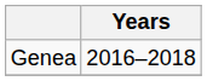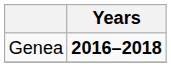Genea | Years: normal -> bold
